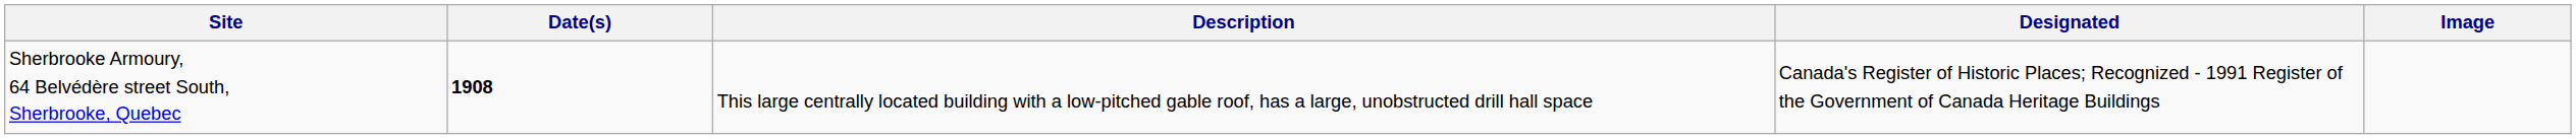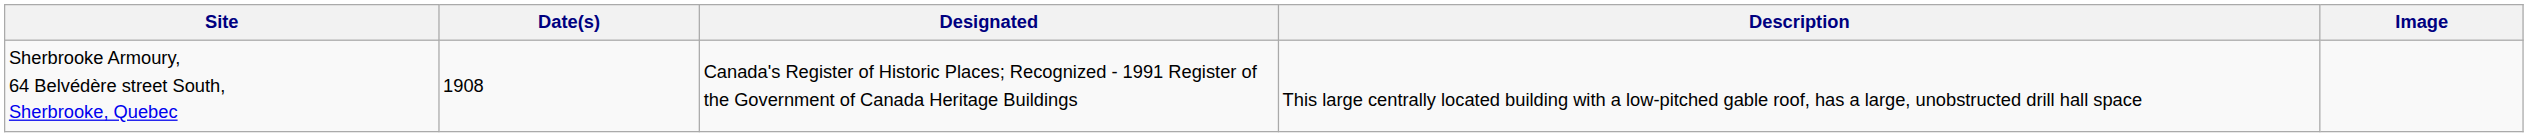columns swapped: Designated <-> Description
row 2 | Date(s): bold -> normal
